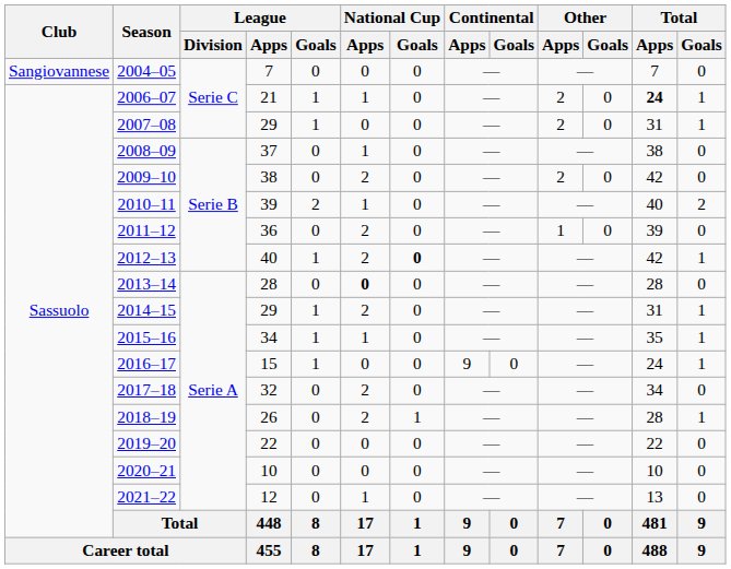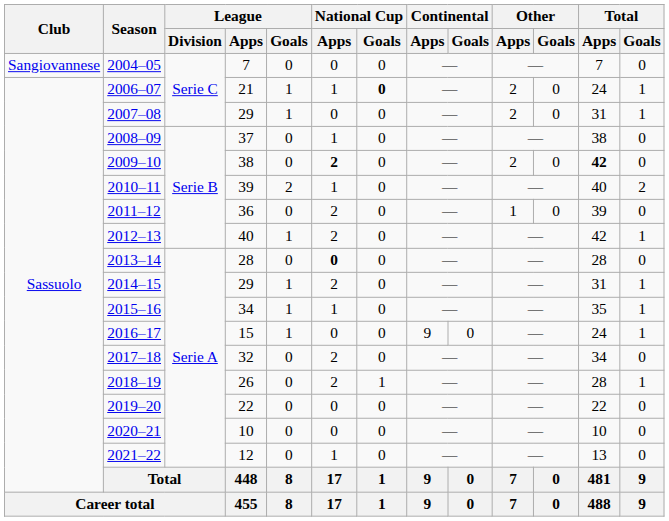2006–07 | National Cup / Goals: normal -> bold
2006–07 | Total / Apps: bold -> normal
2009–10 | National Cup / Apps: normal -> bold
2009–10 | Total / Apps: normal -> bold
2012–13 | National Cup / Goals: bold -> normal
